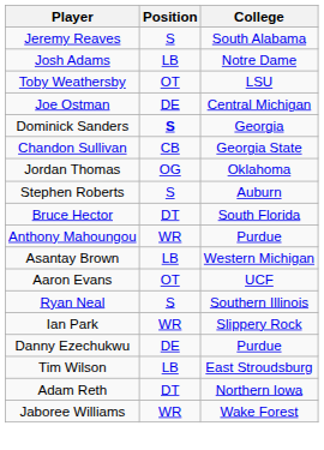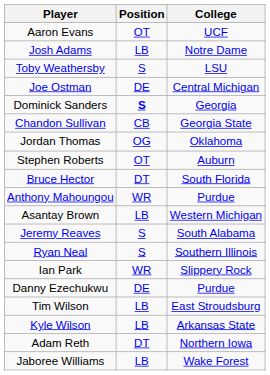rows swapped: Jeremy Reaves <-> Aaron Evans
Toby Weathersby | Position: OT -> S
Stephen Roberts | Position: S -> OT
+ row: Kyle Wilson | LB | Arkansas State
Jaboree Williams | Position: WR -> LB
